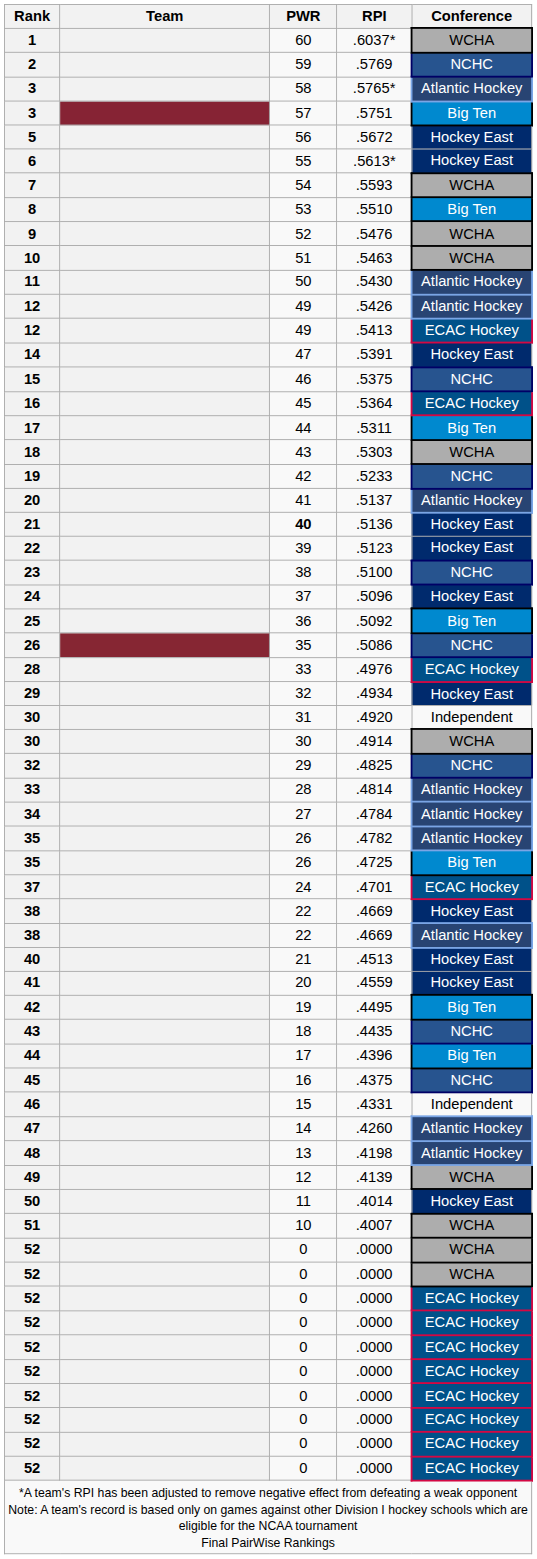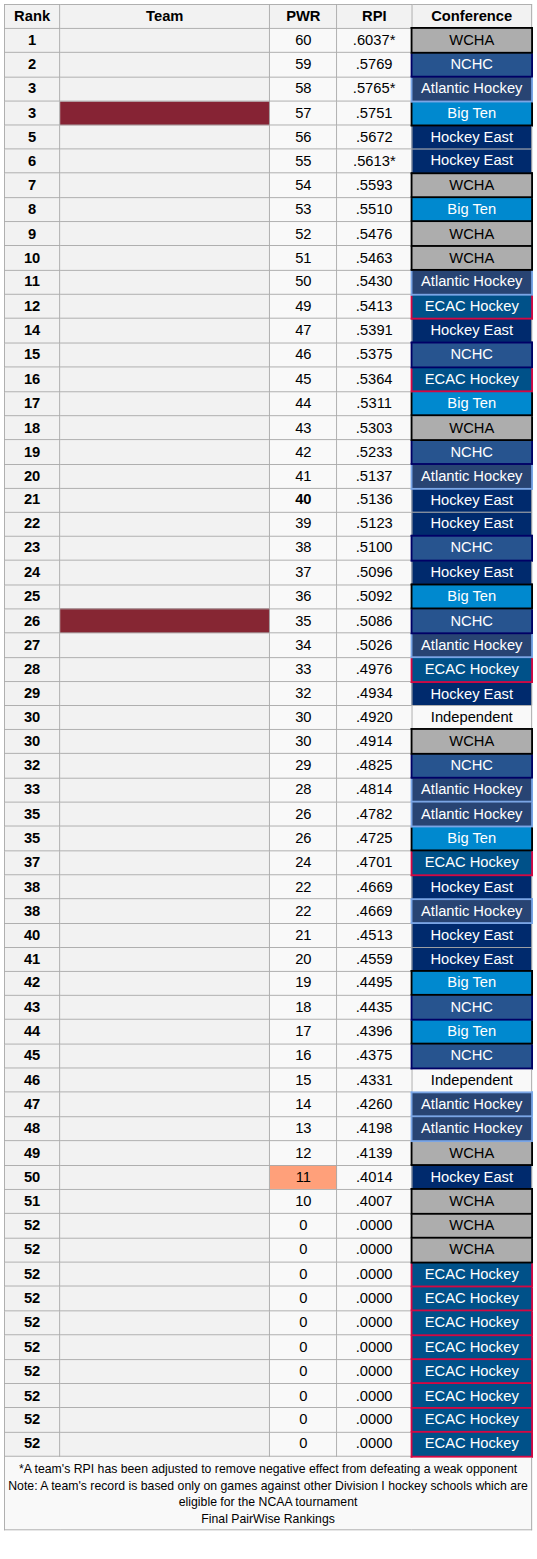- row: 12 | 49 | .5426 | Atlantic Hockey
+ row: 27 | 34 | .5026 | Atlantic Hockey
.4920 | PWR: 31 -> 30
- row: 34 | 27 | .4784 | Atlantic Hockey
.4014 | PWR: no background -> lightsalmon background
